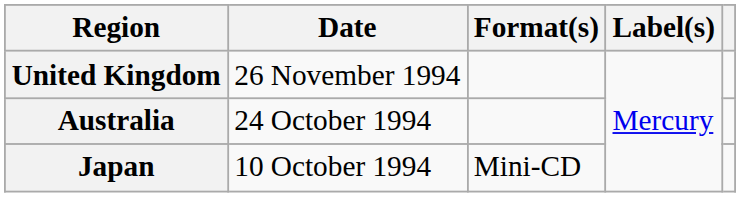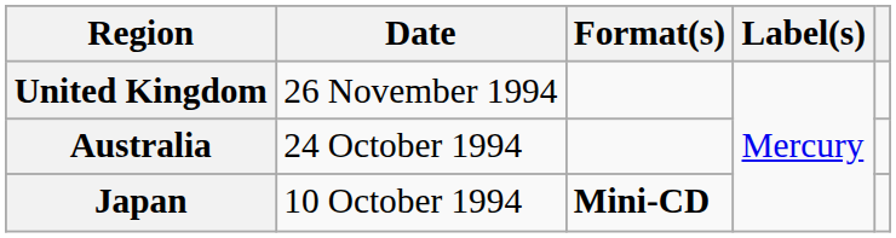Japan | Format(s): normal -> bold
